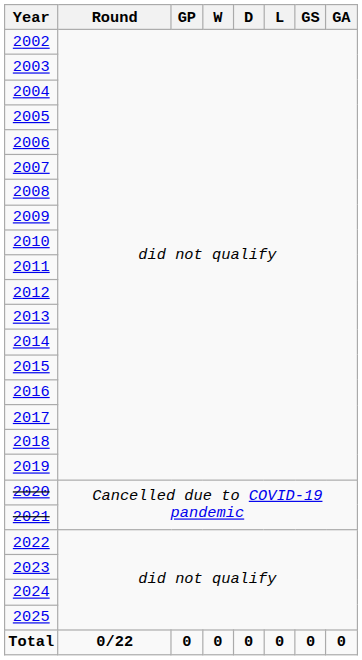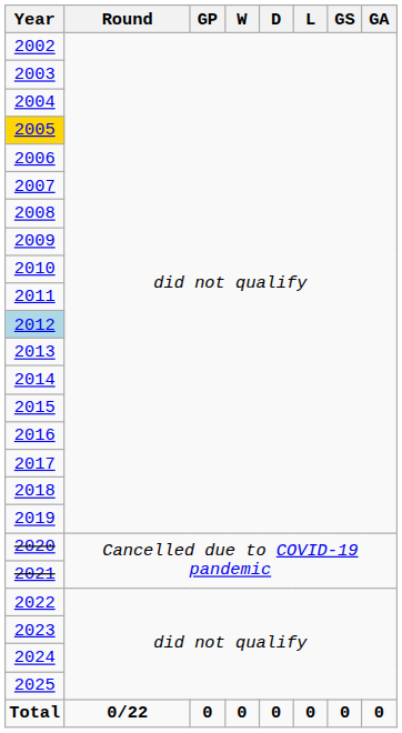2005 | Year: no background -> gold background
2012 | Year: no background -> lightblue background
